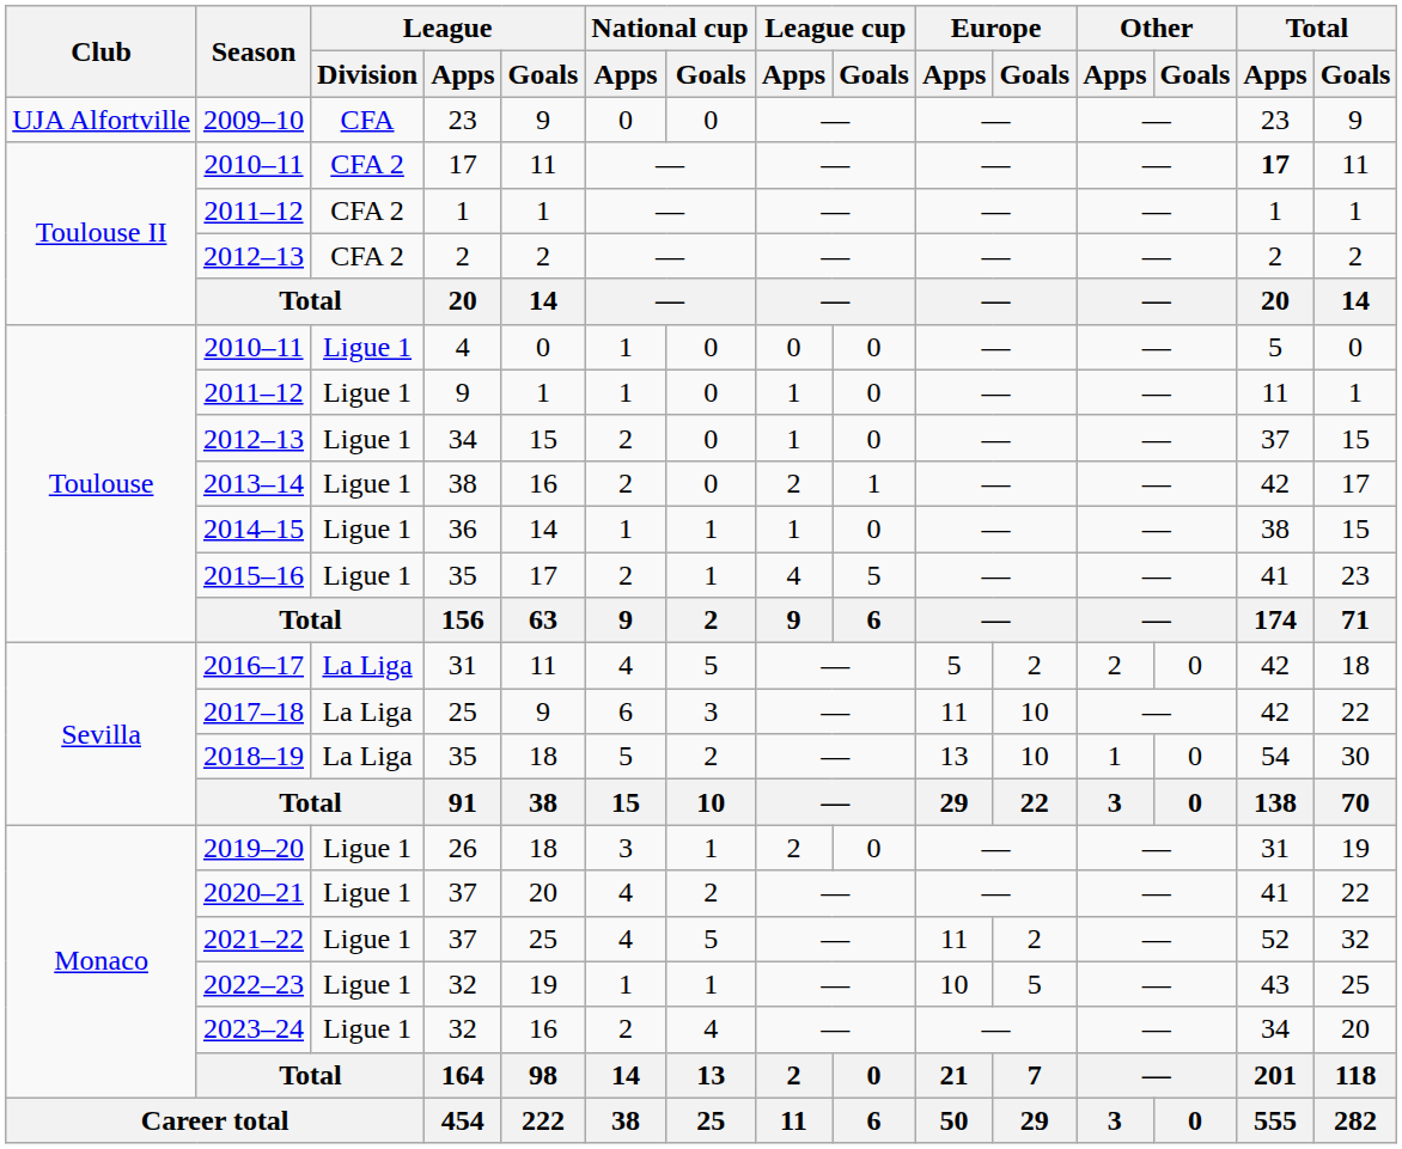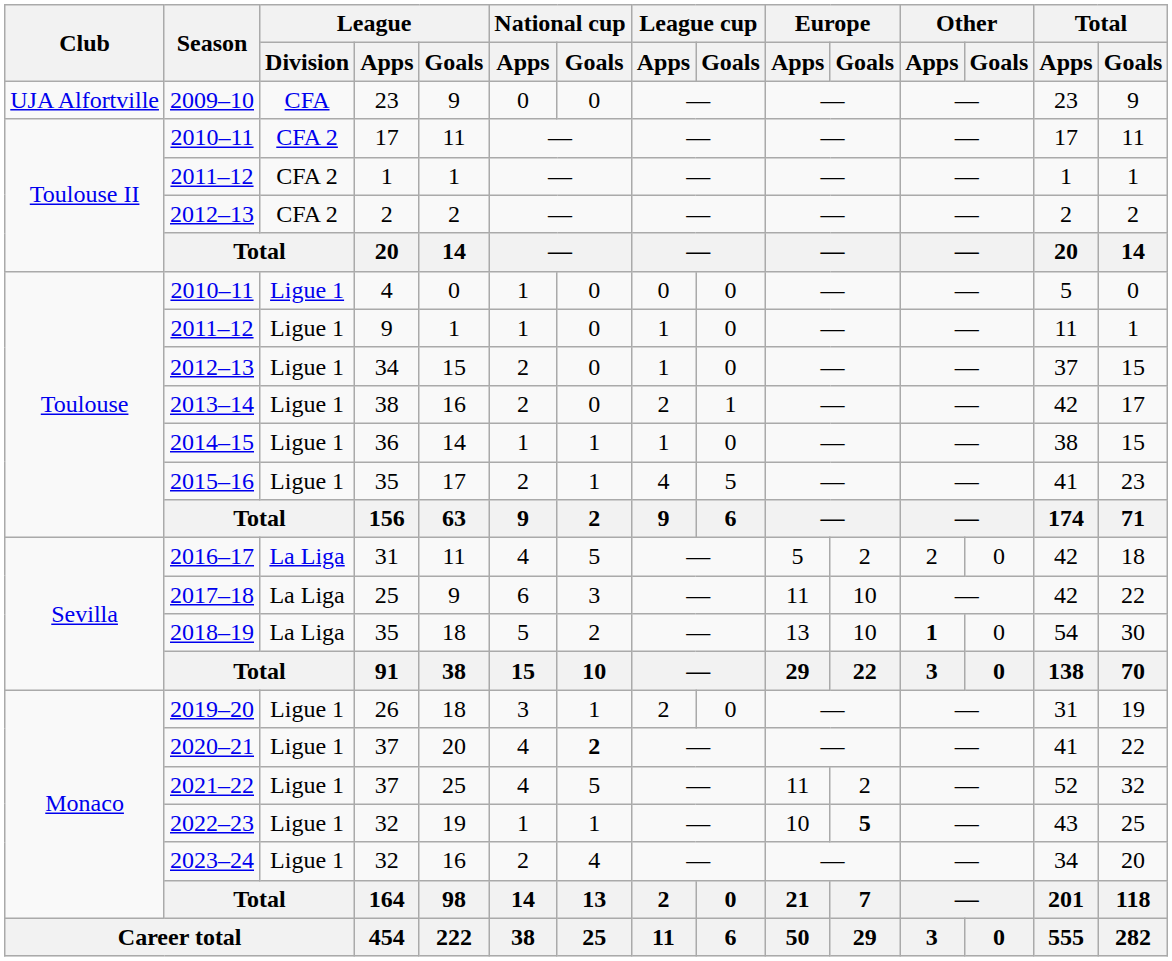2010–11 / 17 | Total / Apps: bold -> normal
2018–19 | Other / Apps: normal -> bold
2020–21 | National cup / Goals: normal -> bold
2022–23 | Europe / Goals: normal -> bold
